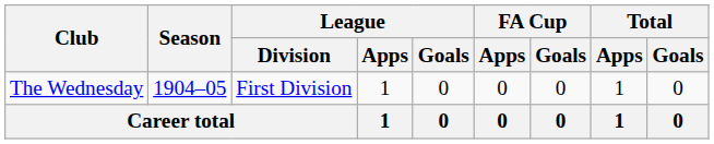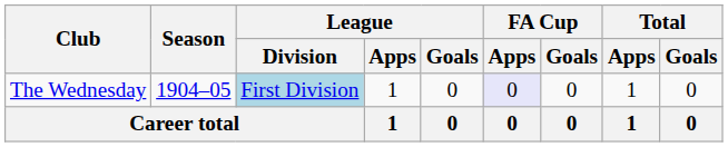The Wednesday | League / Division: no background -> lightblue background
The Wednesday | FA Cup / Apps: no background -> lavender background
